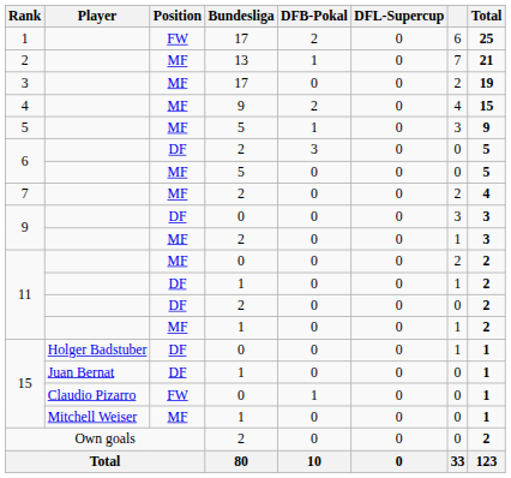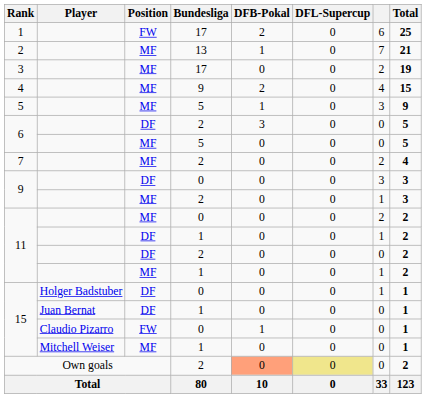Own goals | DFB-Pokal: no background -> lightsalmon background
Own goals | DFL-Supercup: no background -> khaki background
